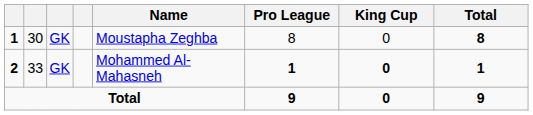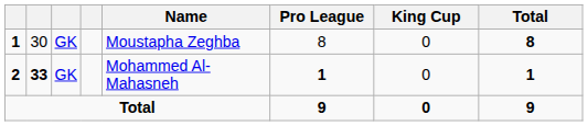2 | column 2: normal -> bold
2 | King Cup: bold -> normal
